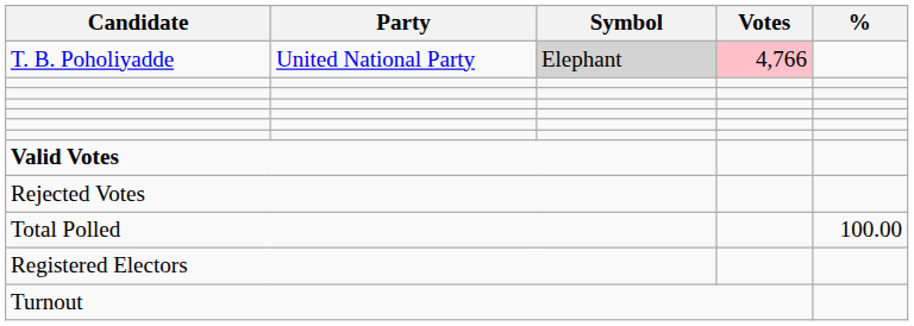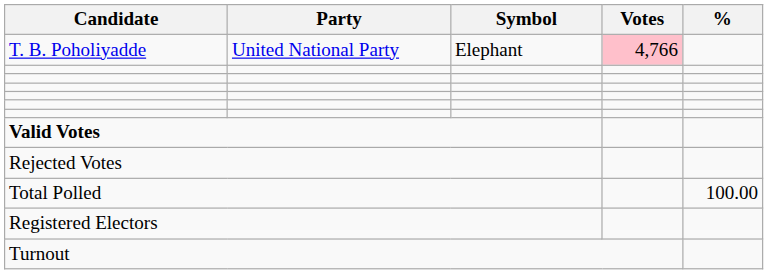T. B. Poholiyadde | Symbol: lightgrey background -> no background
